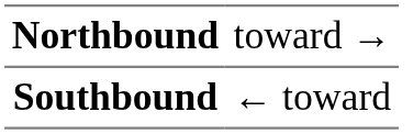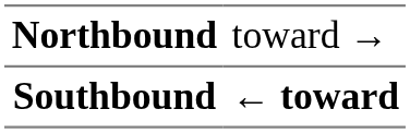Southbound | column 2: normal -> bold
